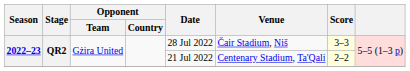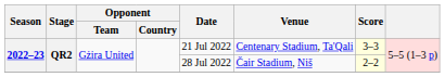row 3 | Date: 28 Jul 2022 -> 21 Jul 2022
row 3 | Venue: Čair Stadium, Niš -> Centenary Stadium, Ta'Qali
row 4 | Date: 21 Jul 2022 -> 28 Jul 2022
row 4 | Venue: Centenary Stadium, Ta'Qali -> Čair Stadium, Niš
